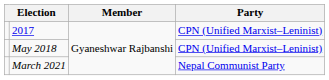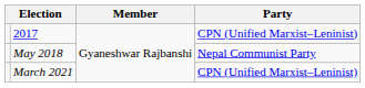May 2018 | Party: CPN (Unified Marxist–Leninist) -> Nepal Communist Party
March 2021 | Party: Nepal Communist Party -> CPN (Unified Marxist–Leninist)
